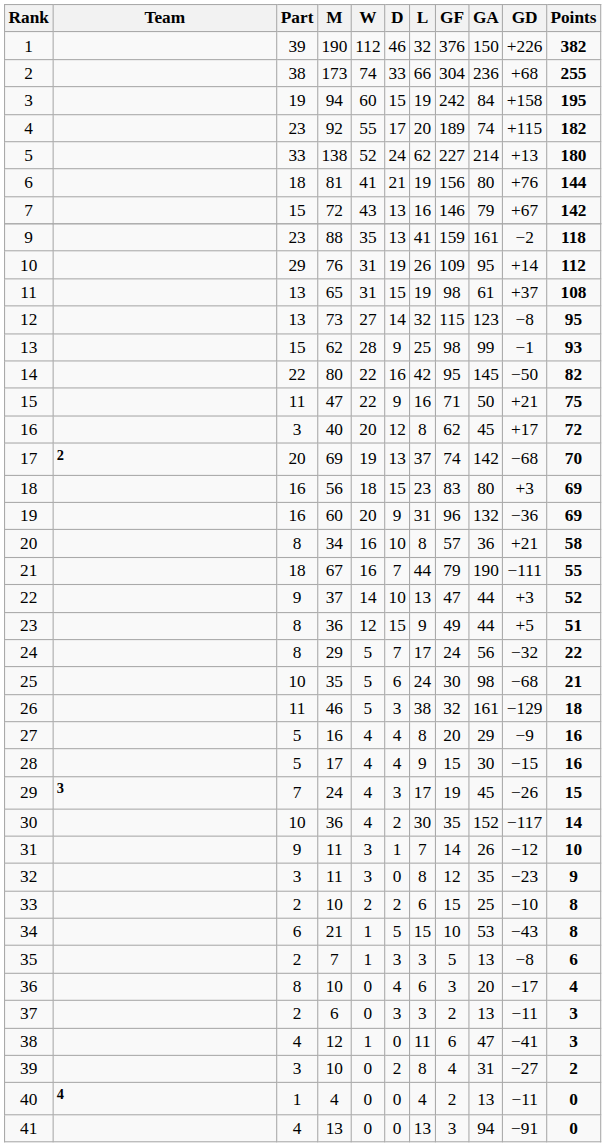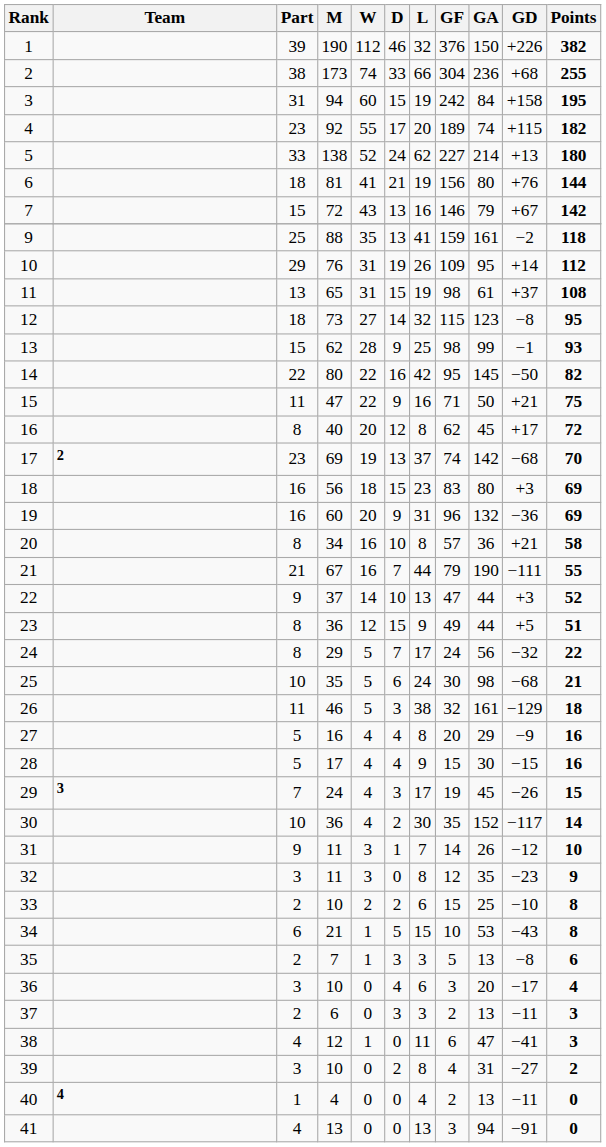row 4 | Part: 19 -> 31
row 9 | Part: 23 -> 25
row 12 | Part: 13 -> 18
row 16 | Part: 3 -> 8
row 17 | Part: 20 -> 23
row 21 | Part: 18 -> 21
row 36 | Part: 8 -> 3
